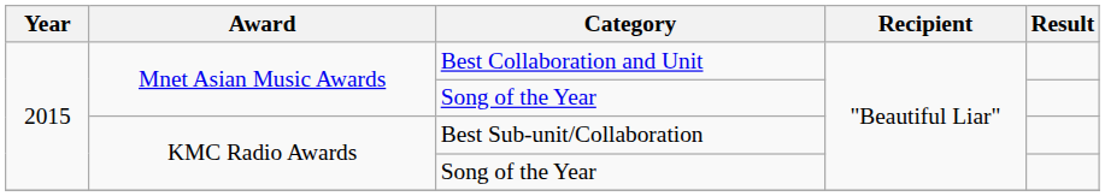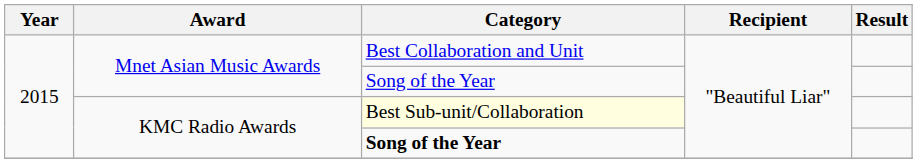Best Sub-unit/Collaboration | Category: no background -> lightyellow background
KMC Radio Awards / Song of the Year | Category: normal -> bold
